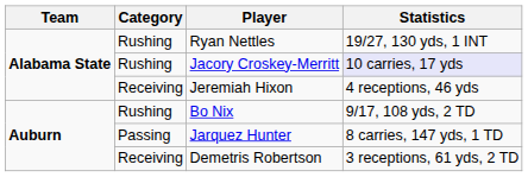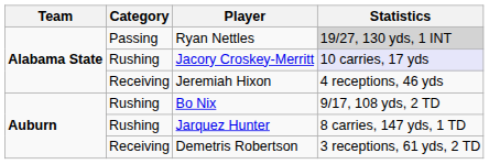Ryan Nettles | Category: Rushing -> Passing
Ryan Nettles | Statistics: no background -> lightgrey background
Jarquez Hunter | Category: Passing -> Rushing
